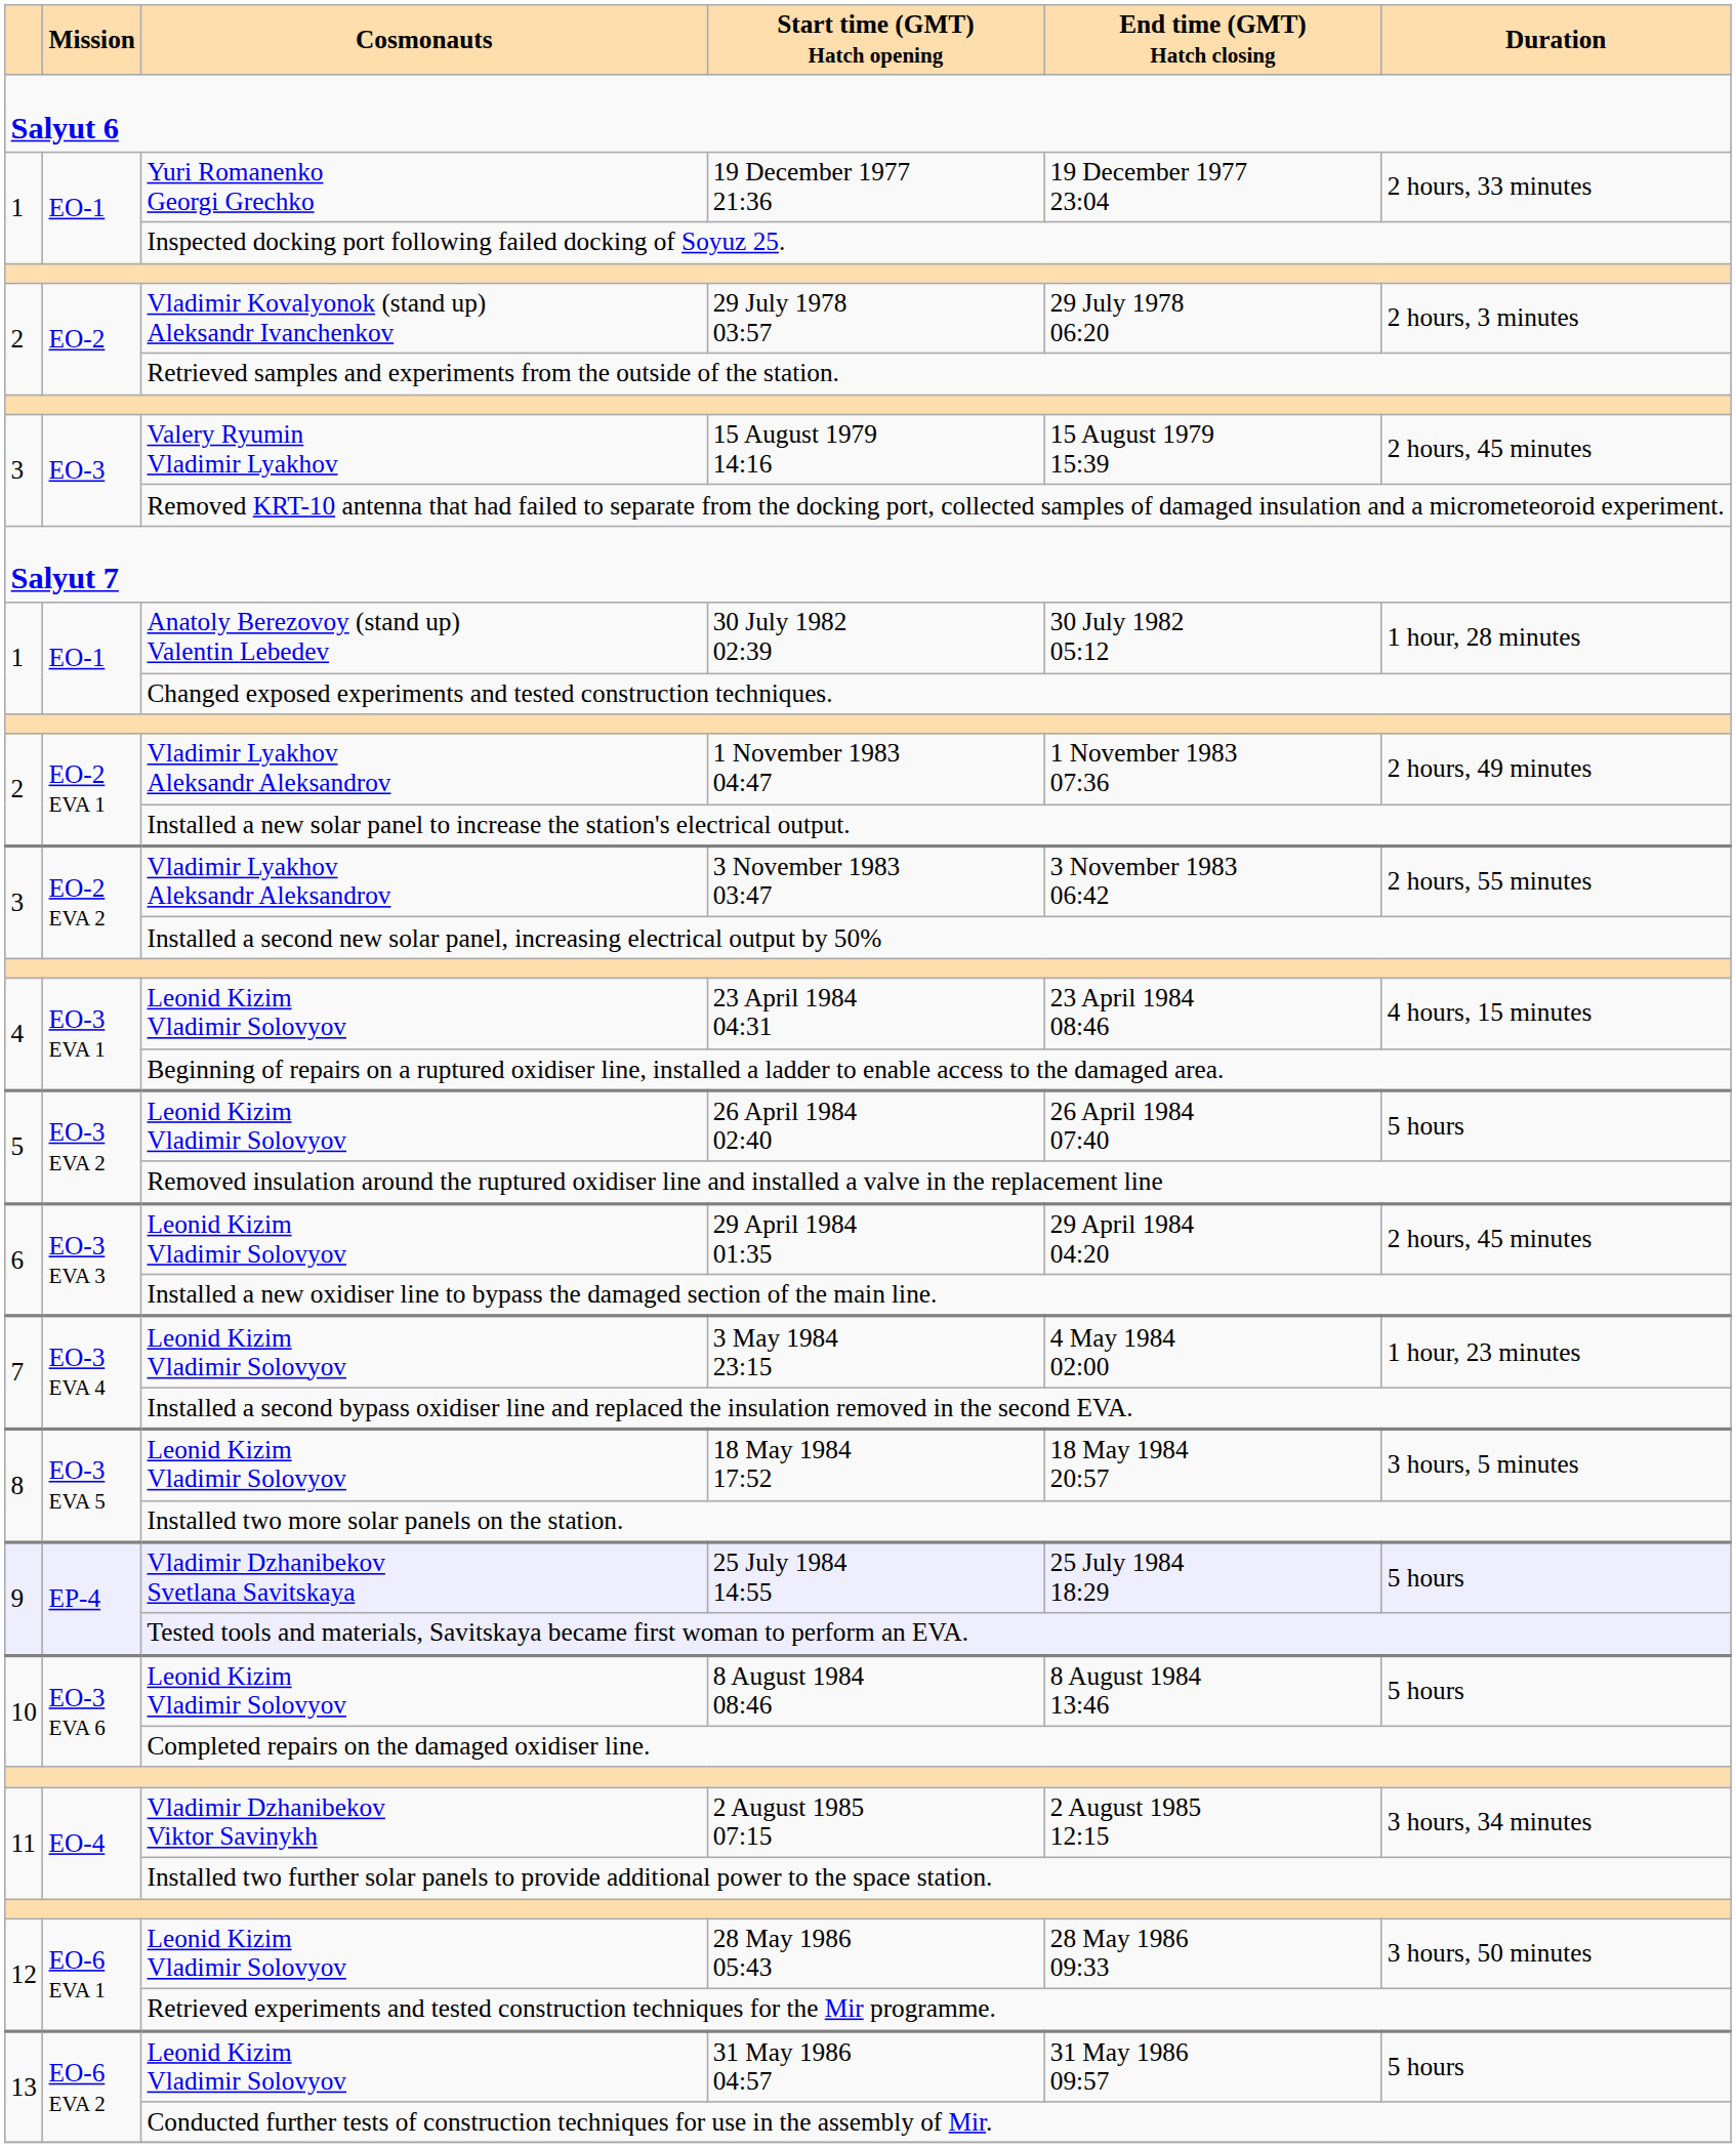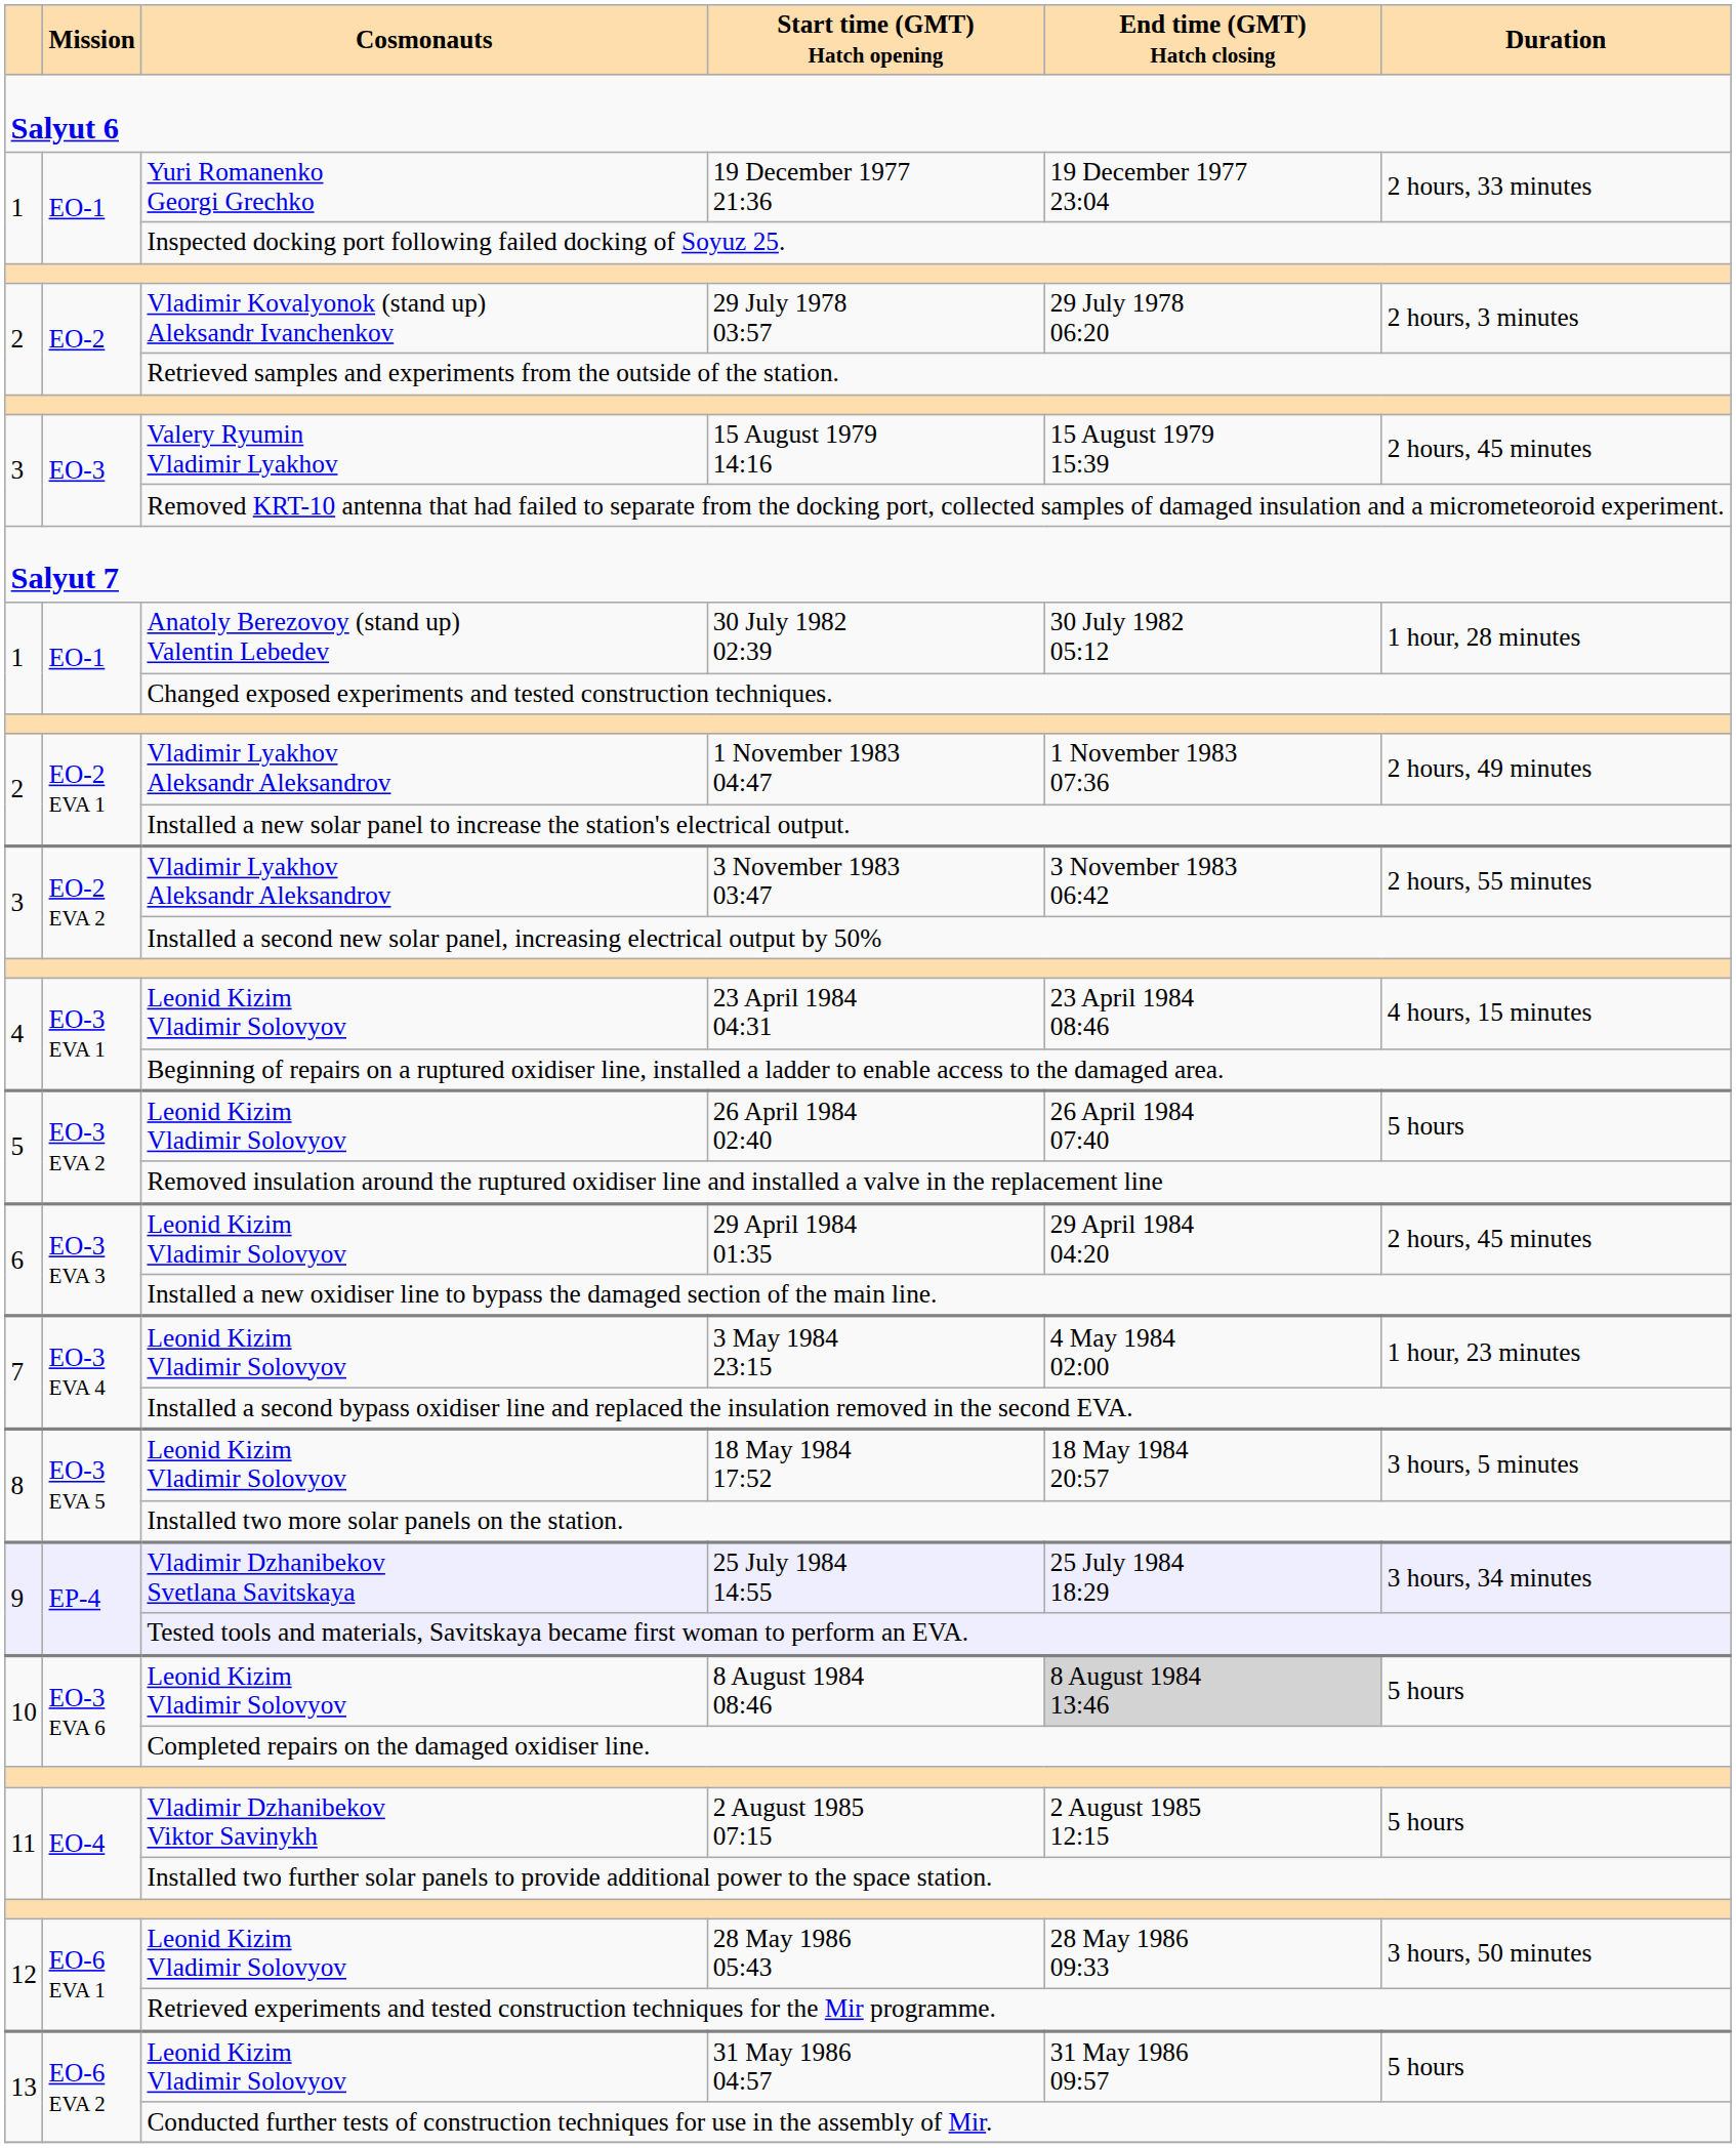25 July 1984 14:55 | Duration: 5 hours -> 3 hours, 34 minutes
8 August 1984 08:46 | End time (GMT) Hatch closing: no background -> lightgrey background
2 August 1985 07:15 | Duration: 3 hours, 34 minutes -> 5 hours
